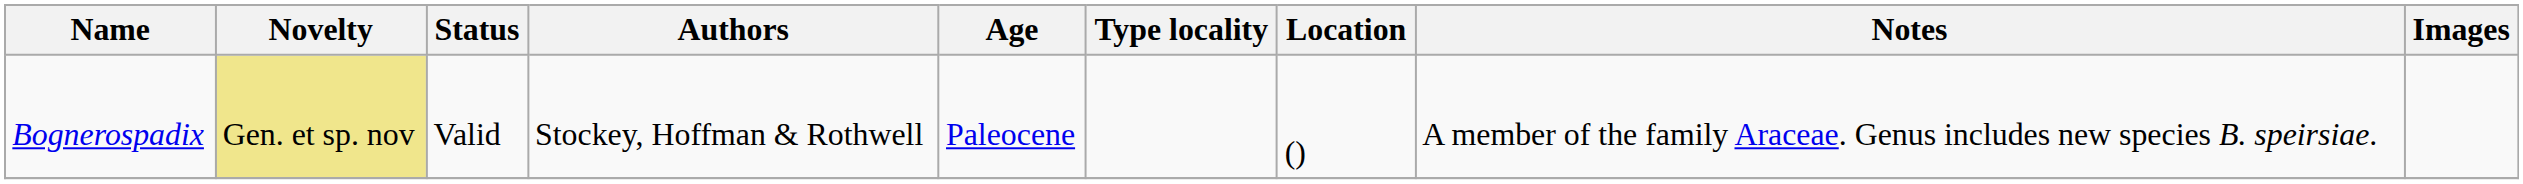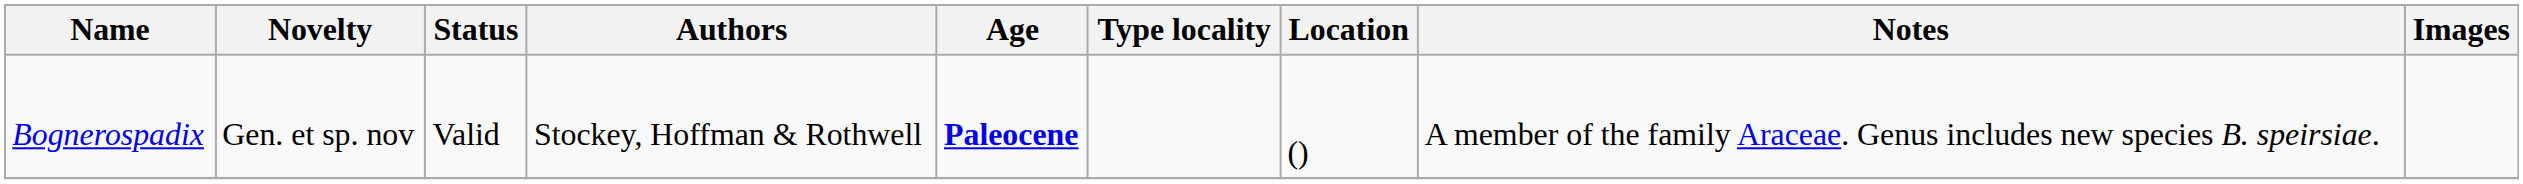Bognerospadix | Novelty: khaki background -> no background
Bognerospadix | Age: normal -> bold
